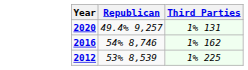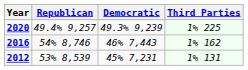+ column: Democratic | 49.3% 9,239 | 46% 7,443 | 45% 7,231
2020 | Third Parties: 1% 131 -> 1% 225
2012 | Third Parties: 1% 225 -> 1% 131
